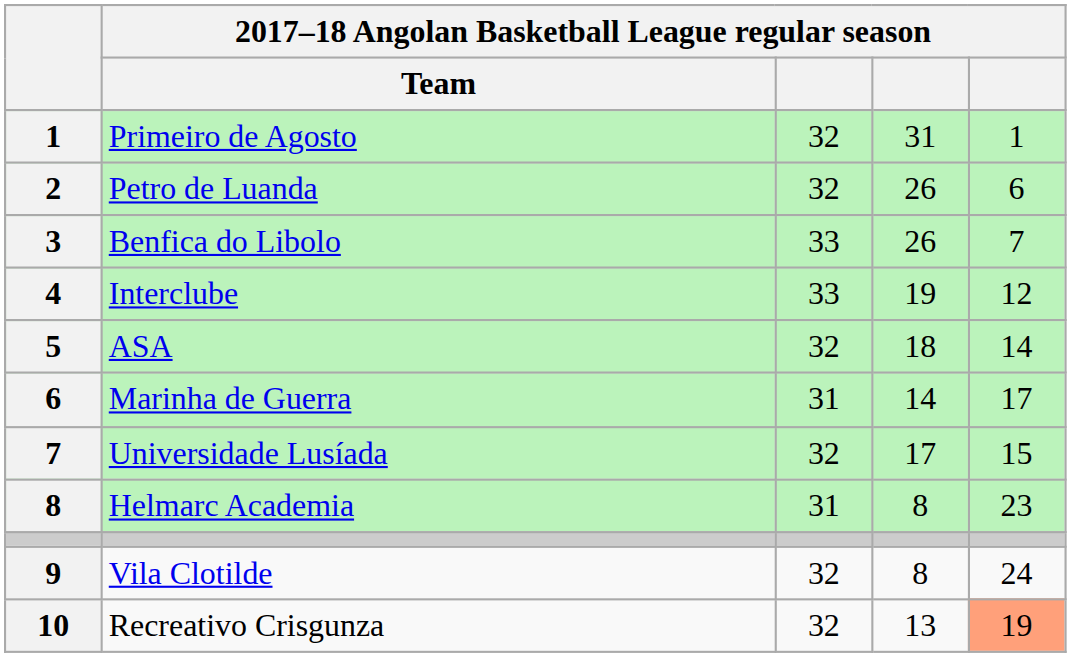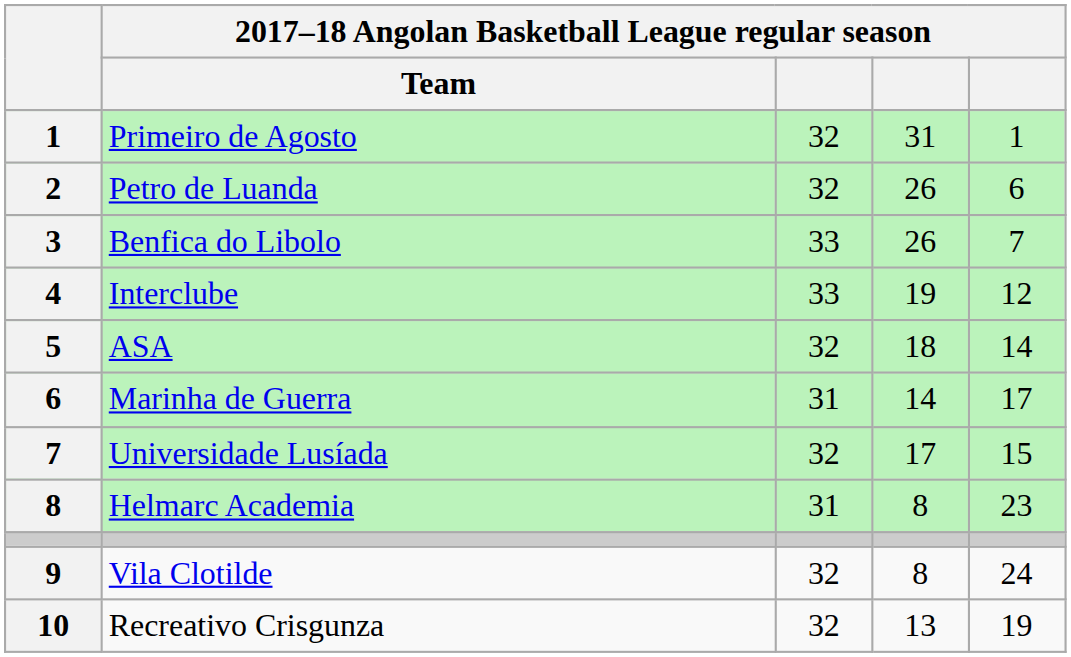Recreativo Crisgunza | column 5: lightsalmon background -> no background
